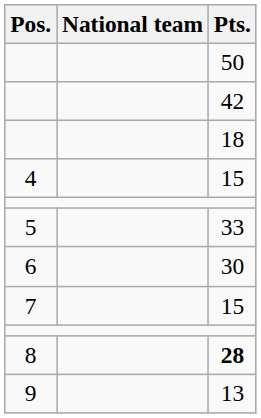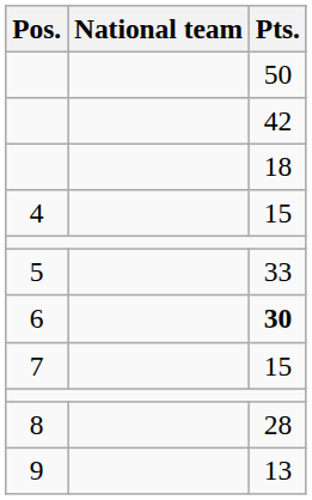30 | Pts.: normal -> bold
28 | Pts.: bold -> normal
